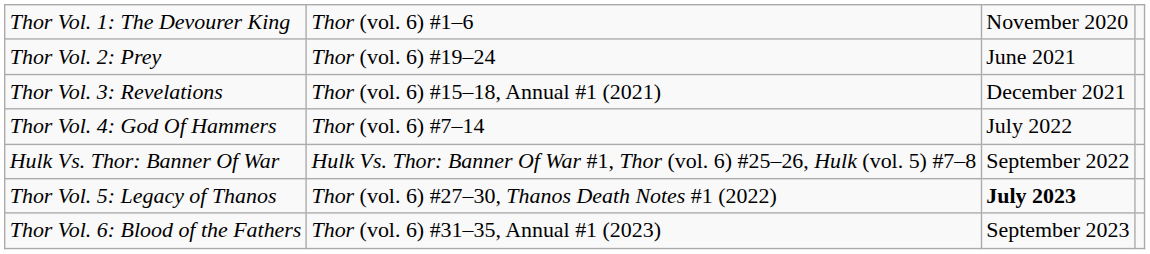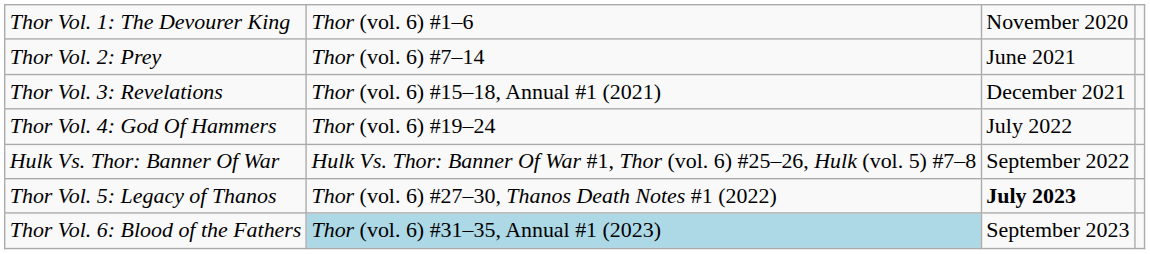Thor Vol. 2: Prey | column 2: Thor (vol. 6) #19–24 -> Thor (vol. 6) #7–14
Thor Vol. 4: God Of Hammers | column 2: Thor (vol. 6) #7–14 -> Thor (vol. 6) #19–24
Thor Vol. 6: Blood of the Fathers | column 2: no background -> lightblue background
